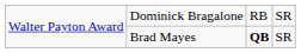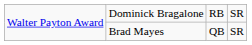Walter Payton Award / Brad Mayes | column 3: bold -> normal
